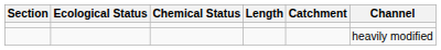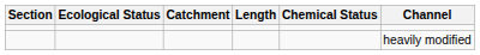columns swapped: Chemical Status <-> Catchment
